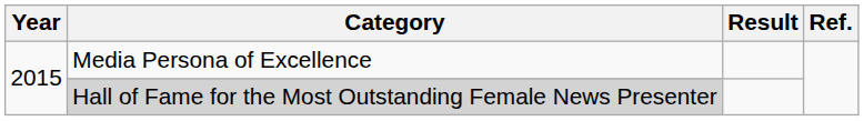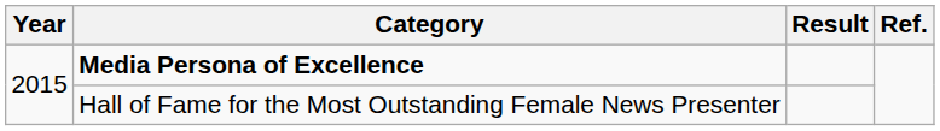Media Persona of Excellence | Category: normal -> bold
Hall of Fame for the Most Outstanding Female News Presenter | Category: lightgrey background -> no background
